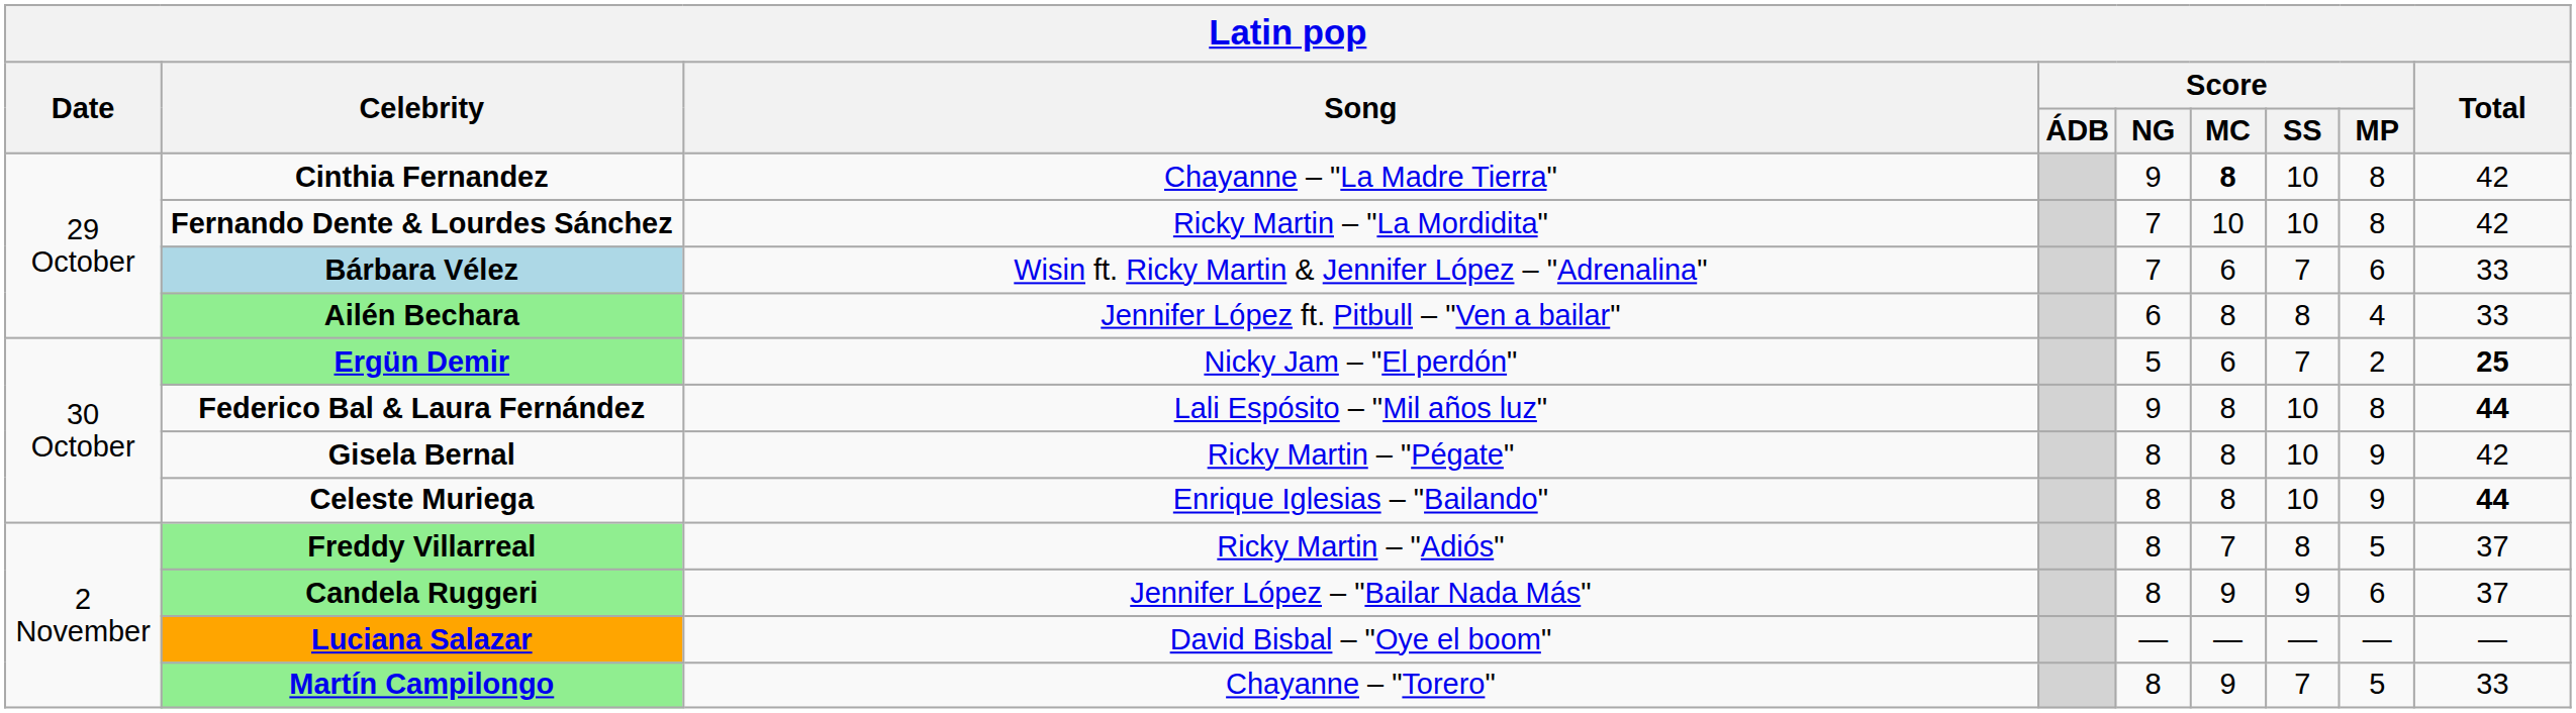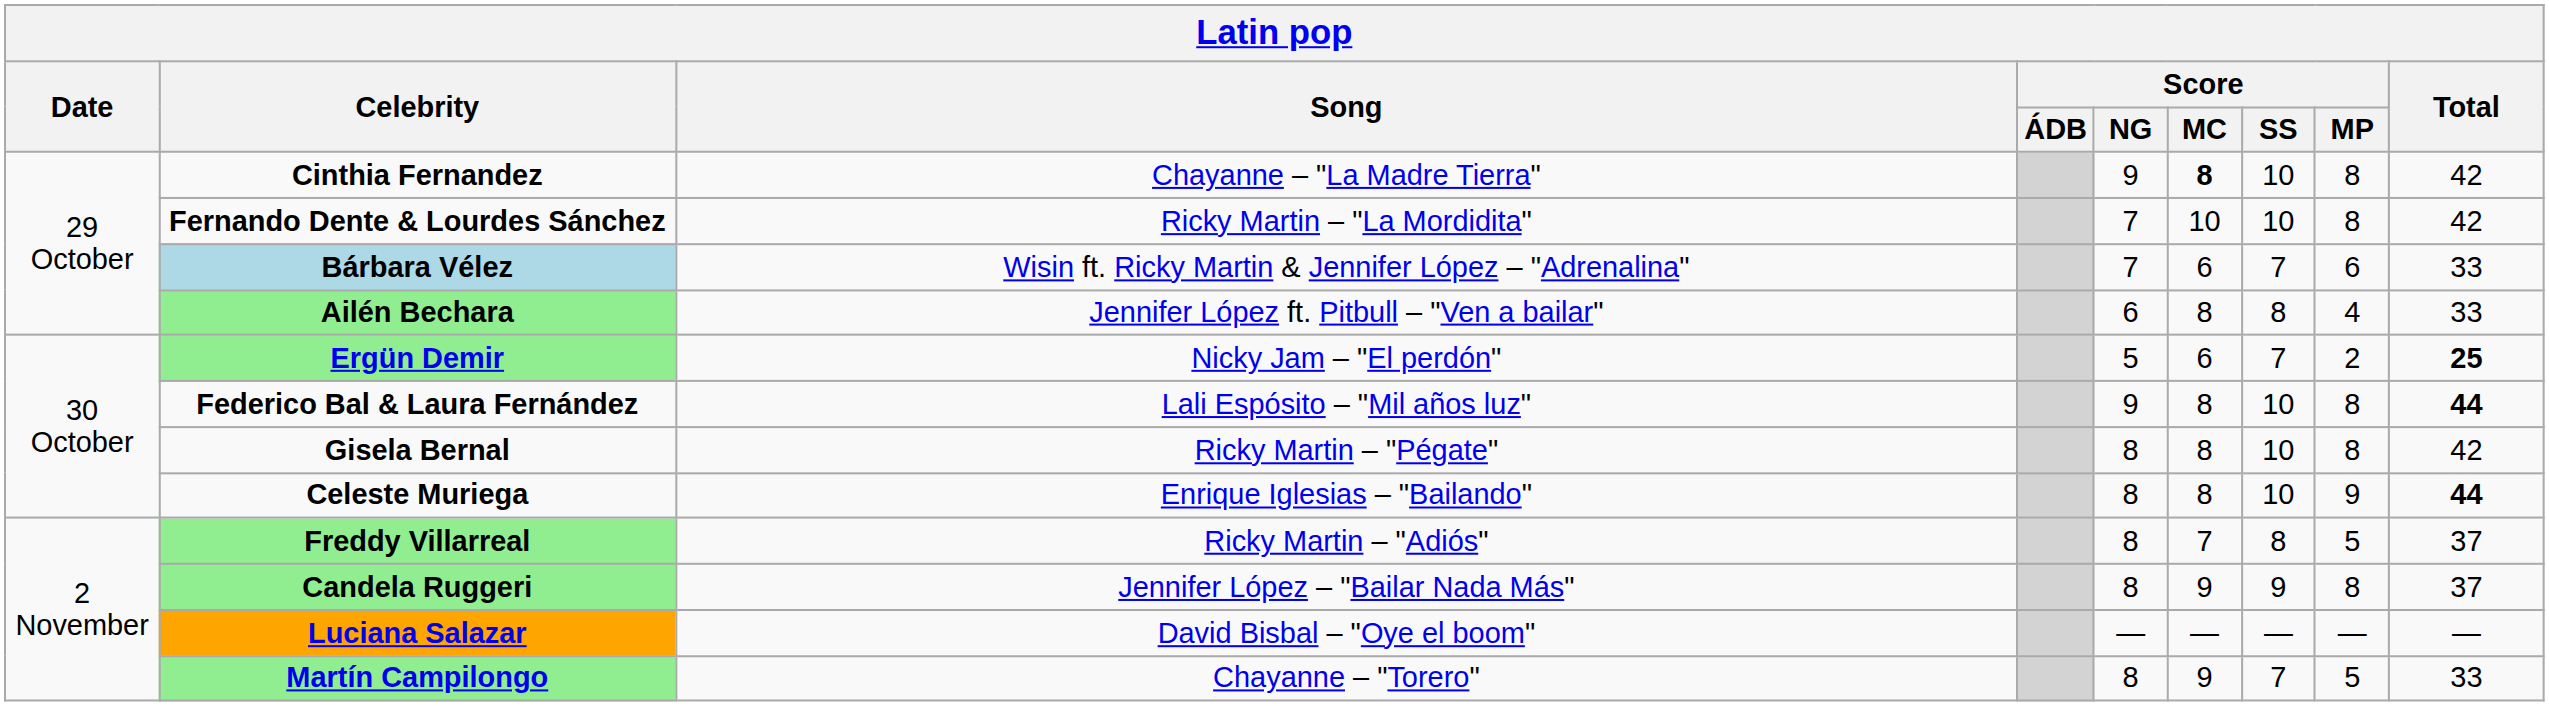Gisela Bernal | Score / MP: 9 -> 8
Candela Ruggeri | Score / MP: 6 -> 8
